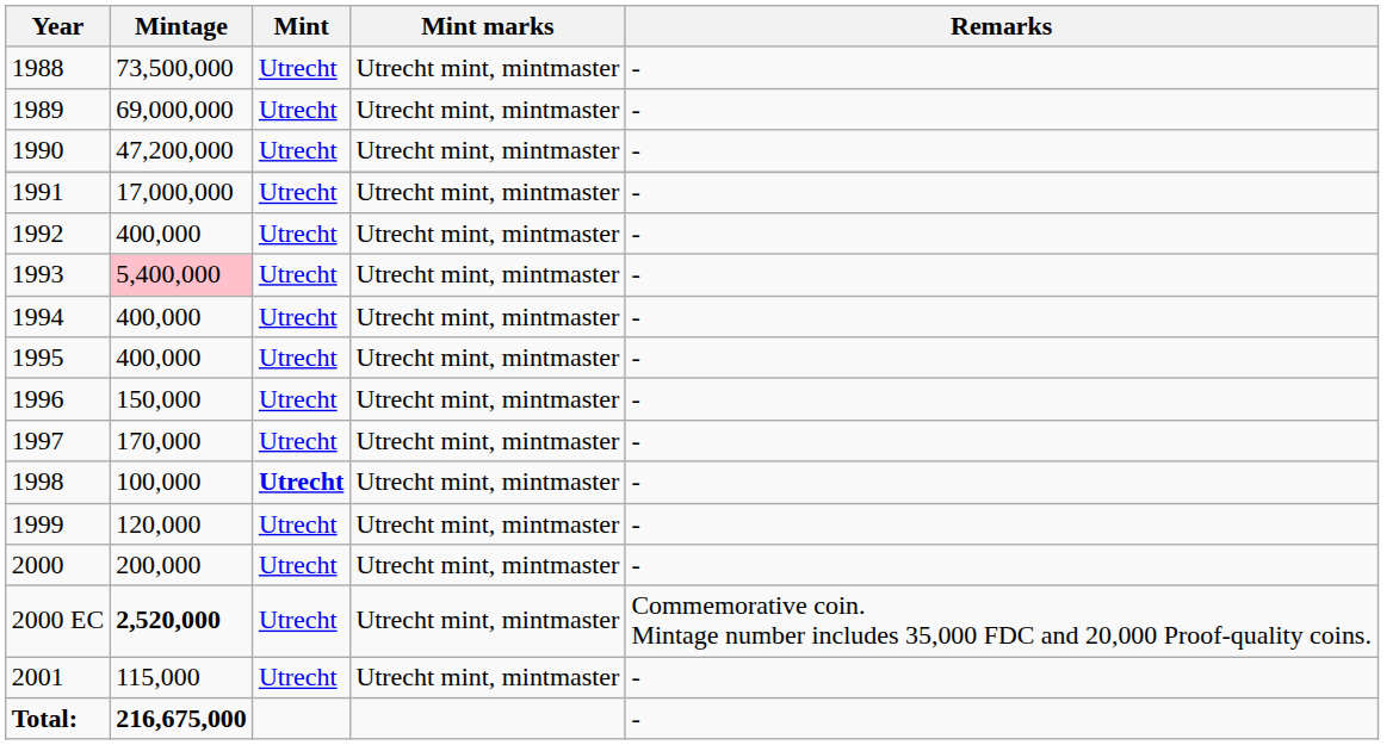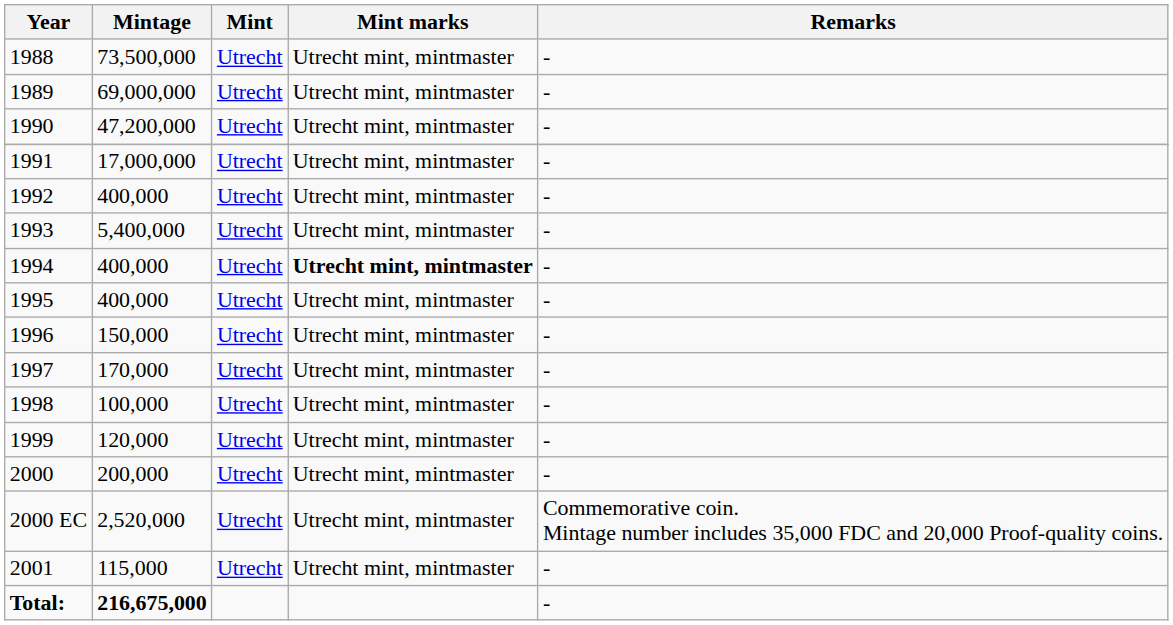1993 | Mintage: pink background -> no background
1994 | Mint marks: normal -> bold
1998 | Mint: bold -> normal
2000 EC | Mintage: bold -> normal
